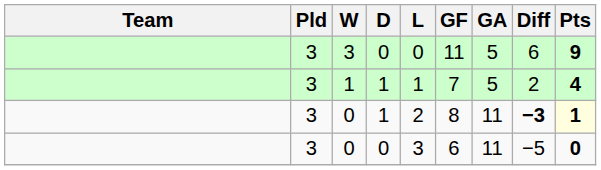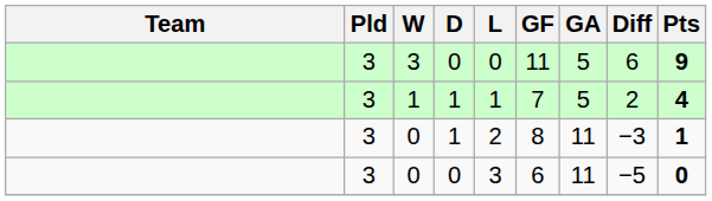0 / 1 | Diff: bold -> normal
0 / 1 | Pts: lightyellow background -> no background
